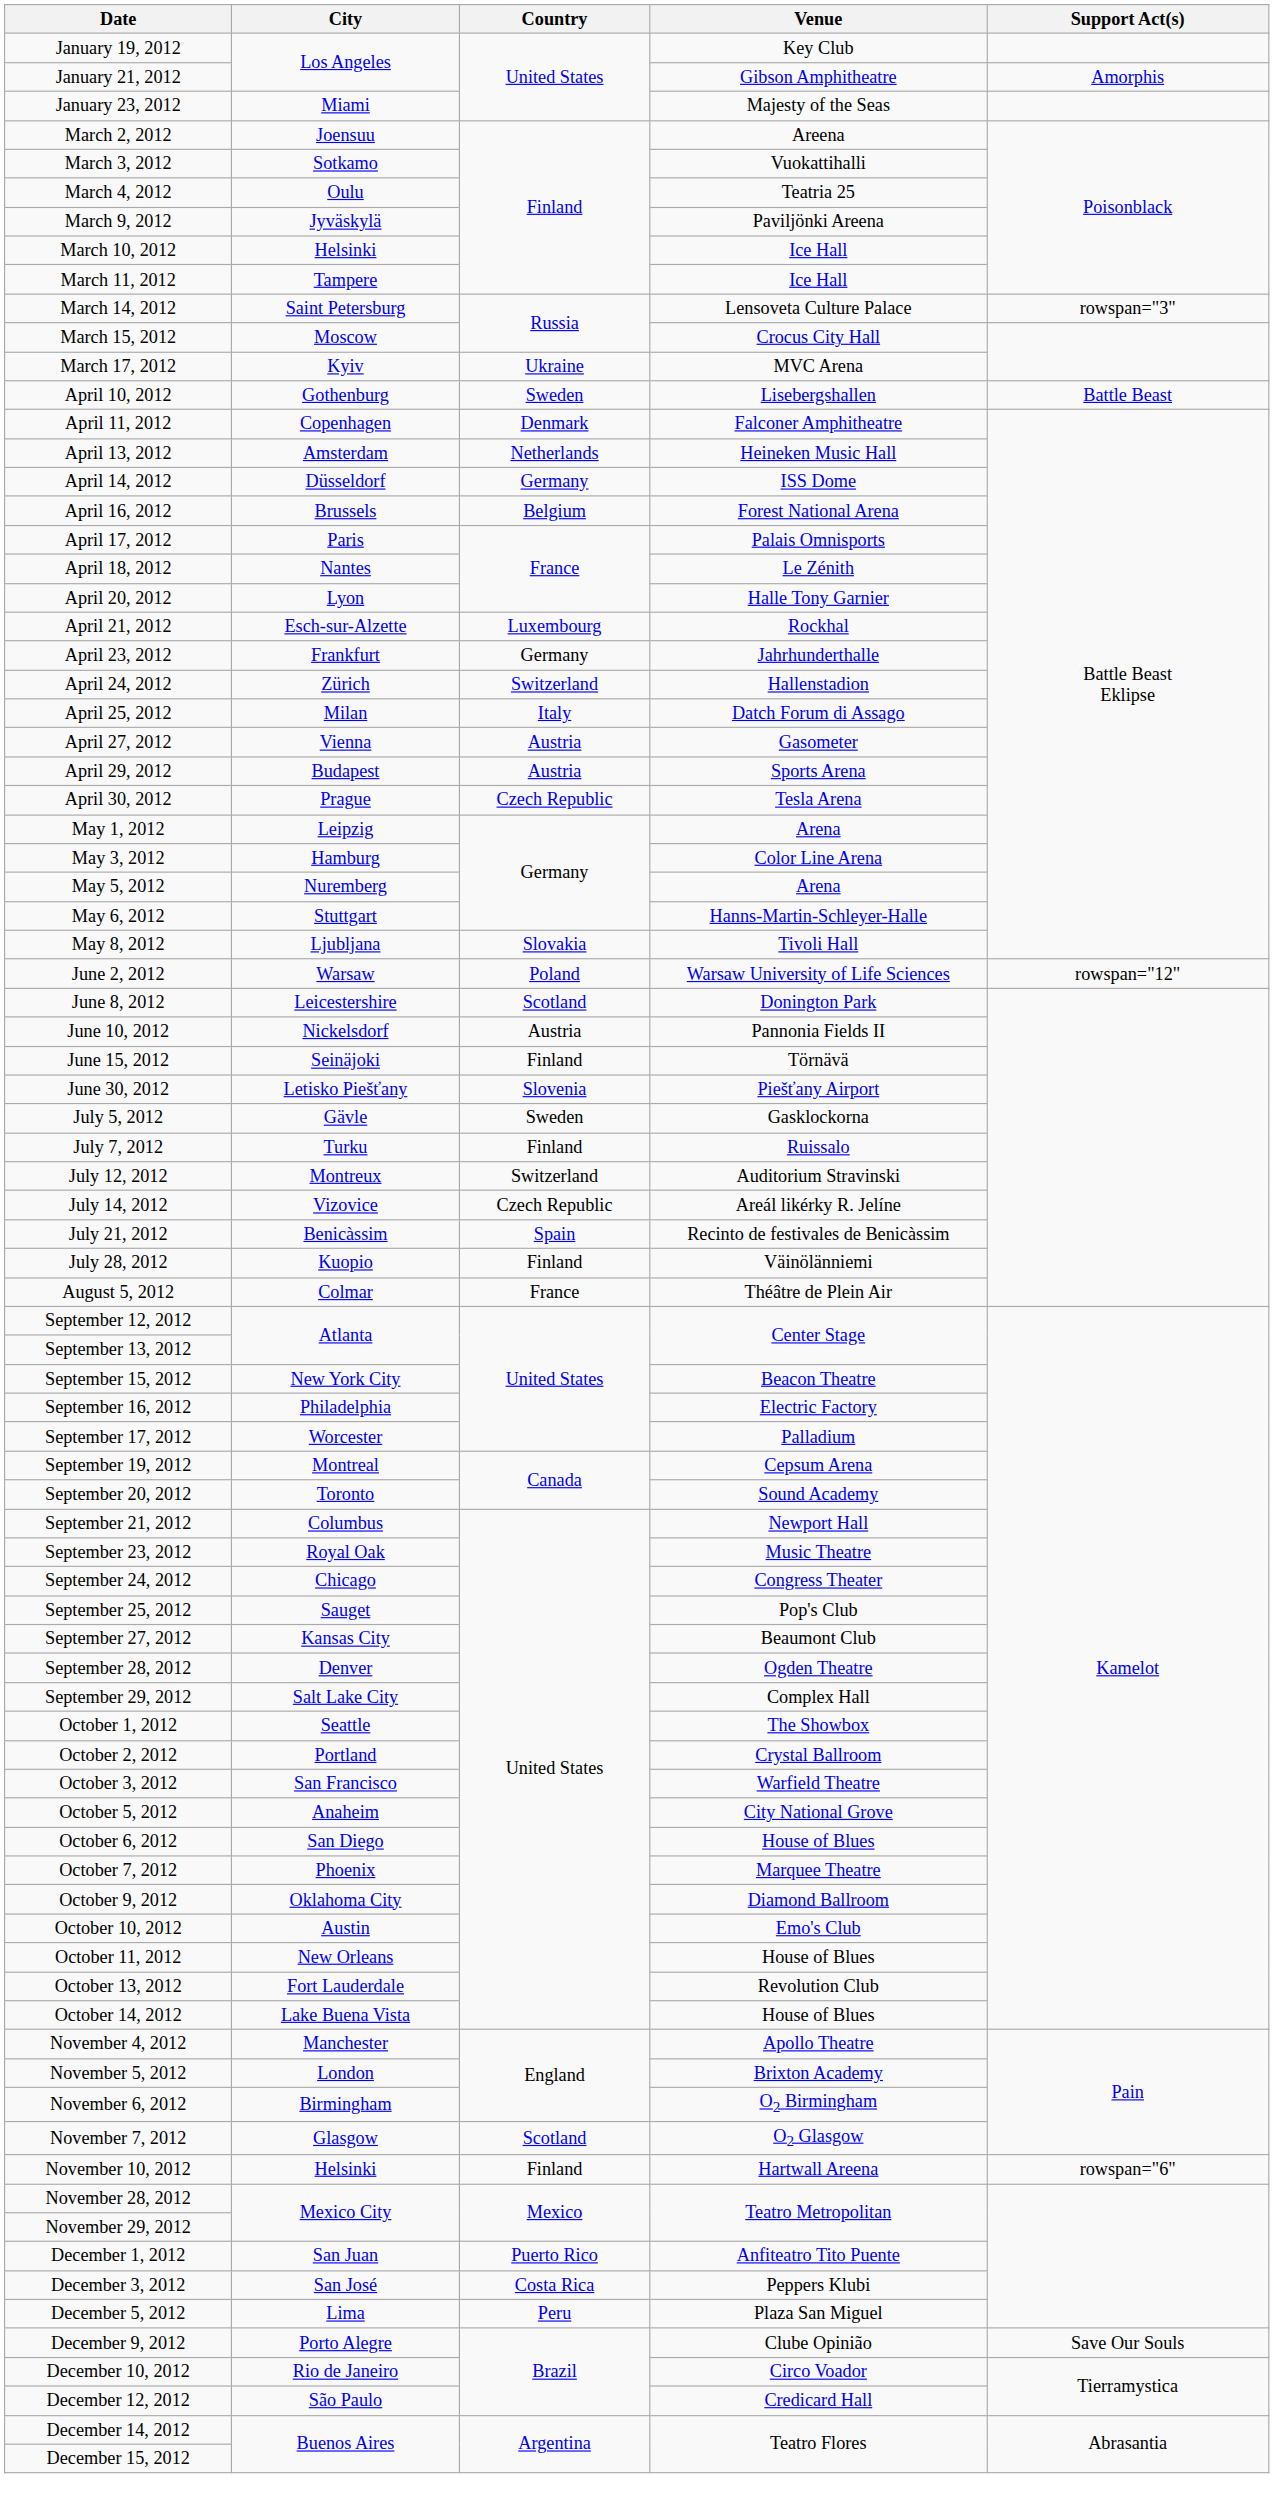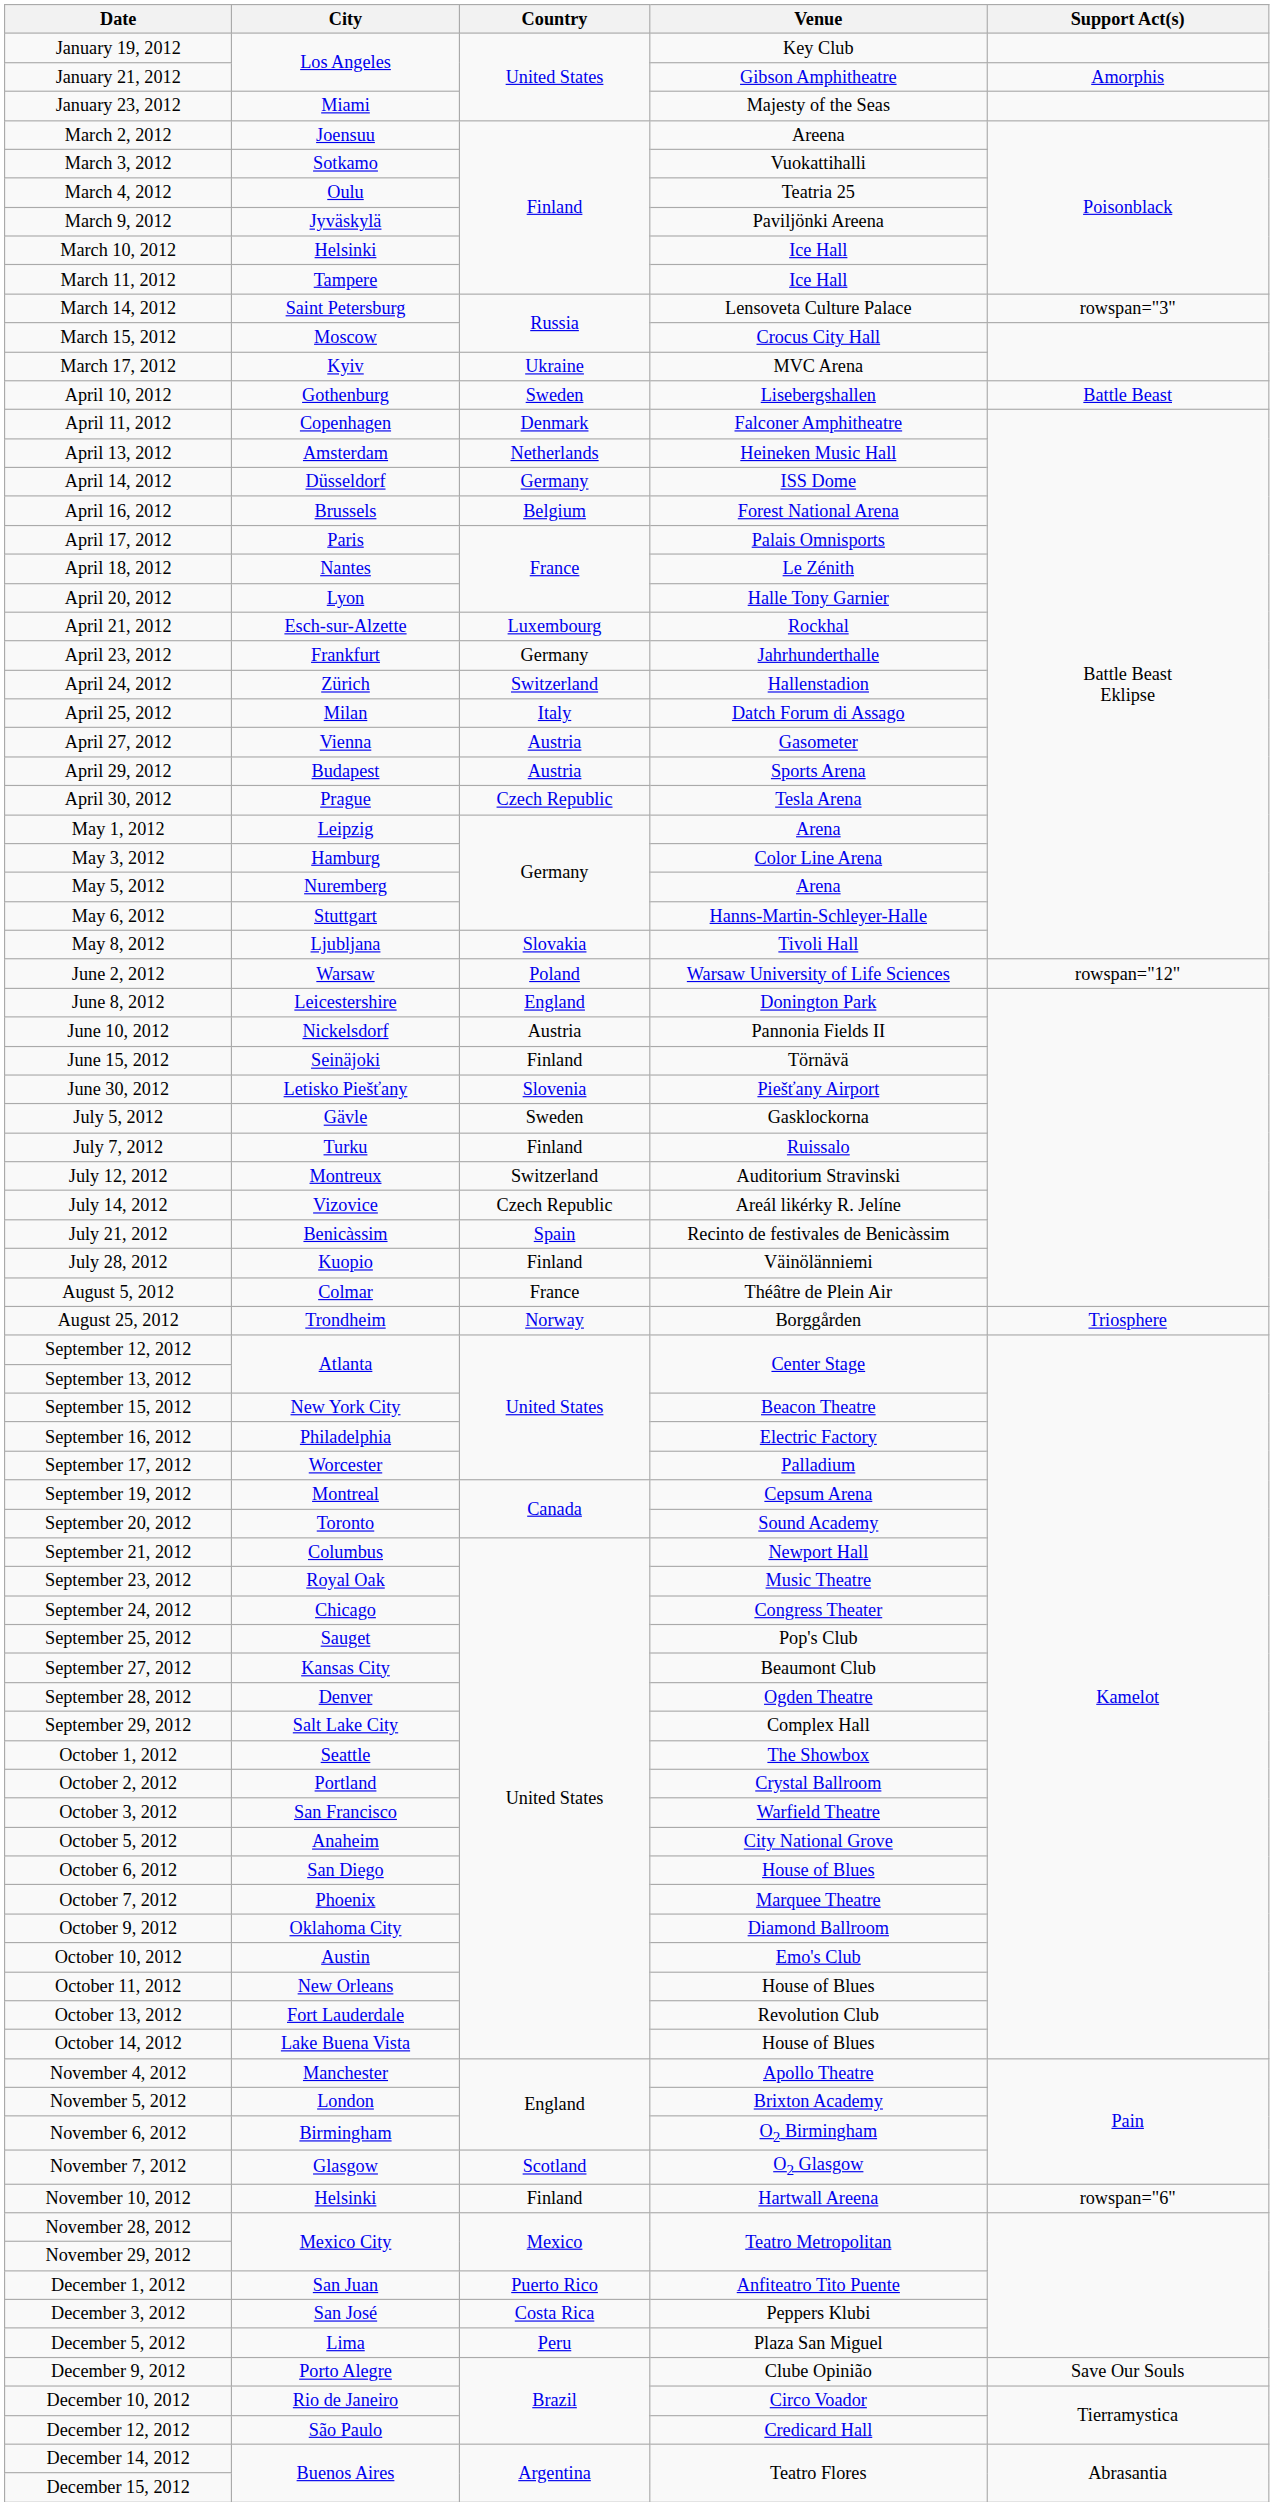June 8, 2012 | Country: Scotland -> England
+ row: August 25, 2012 | Trondheim | Norway | Borggården | Triosphere
